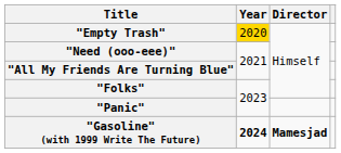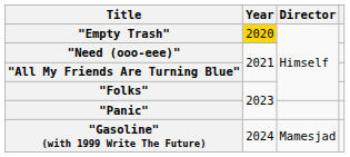"Gasoline" (with 1999 Write The Future) | Year: bold -> normal
"Gasoline" (with 1999 Write The Future) | Director: bold -> normal
